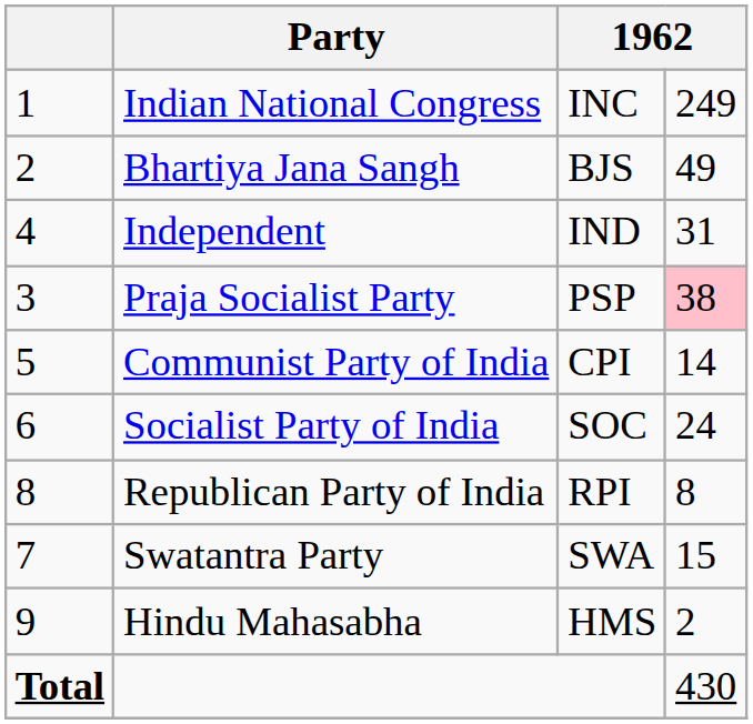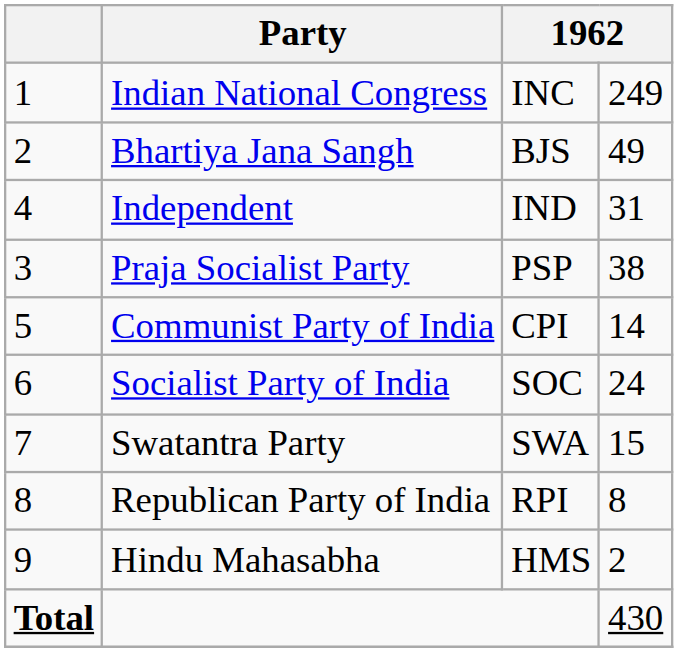Praja Socialist Party | column 4: pink background -> no background
rows swapped: Swatantra Party <-> Republican Party of India
